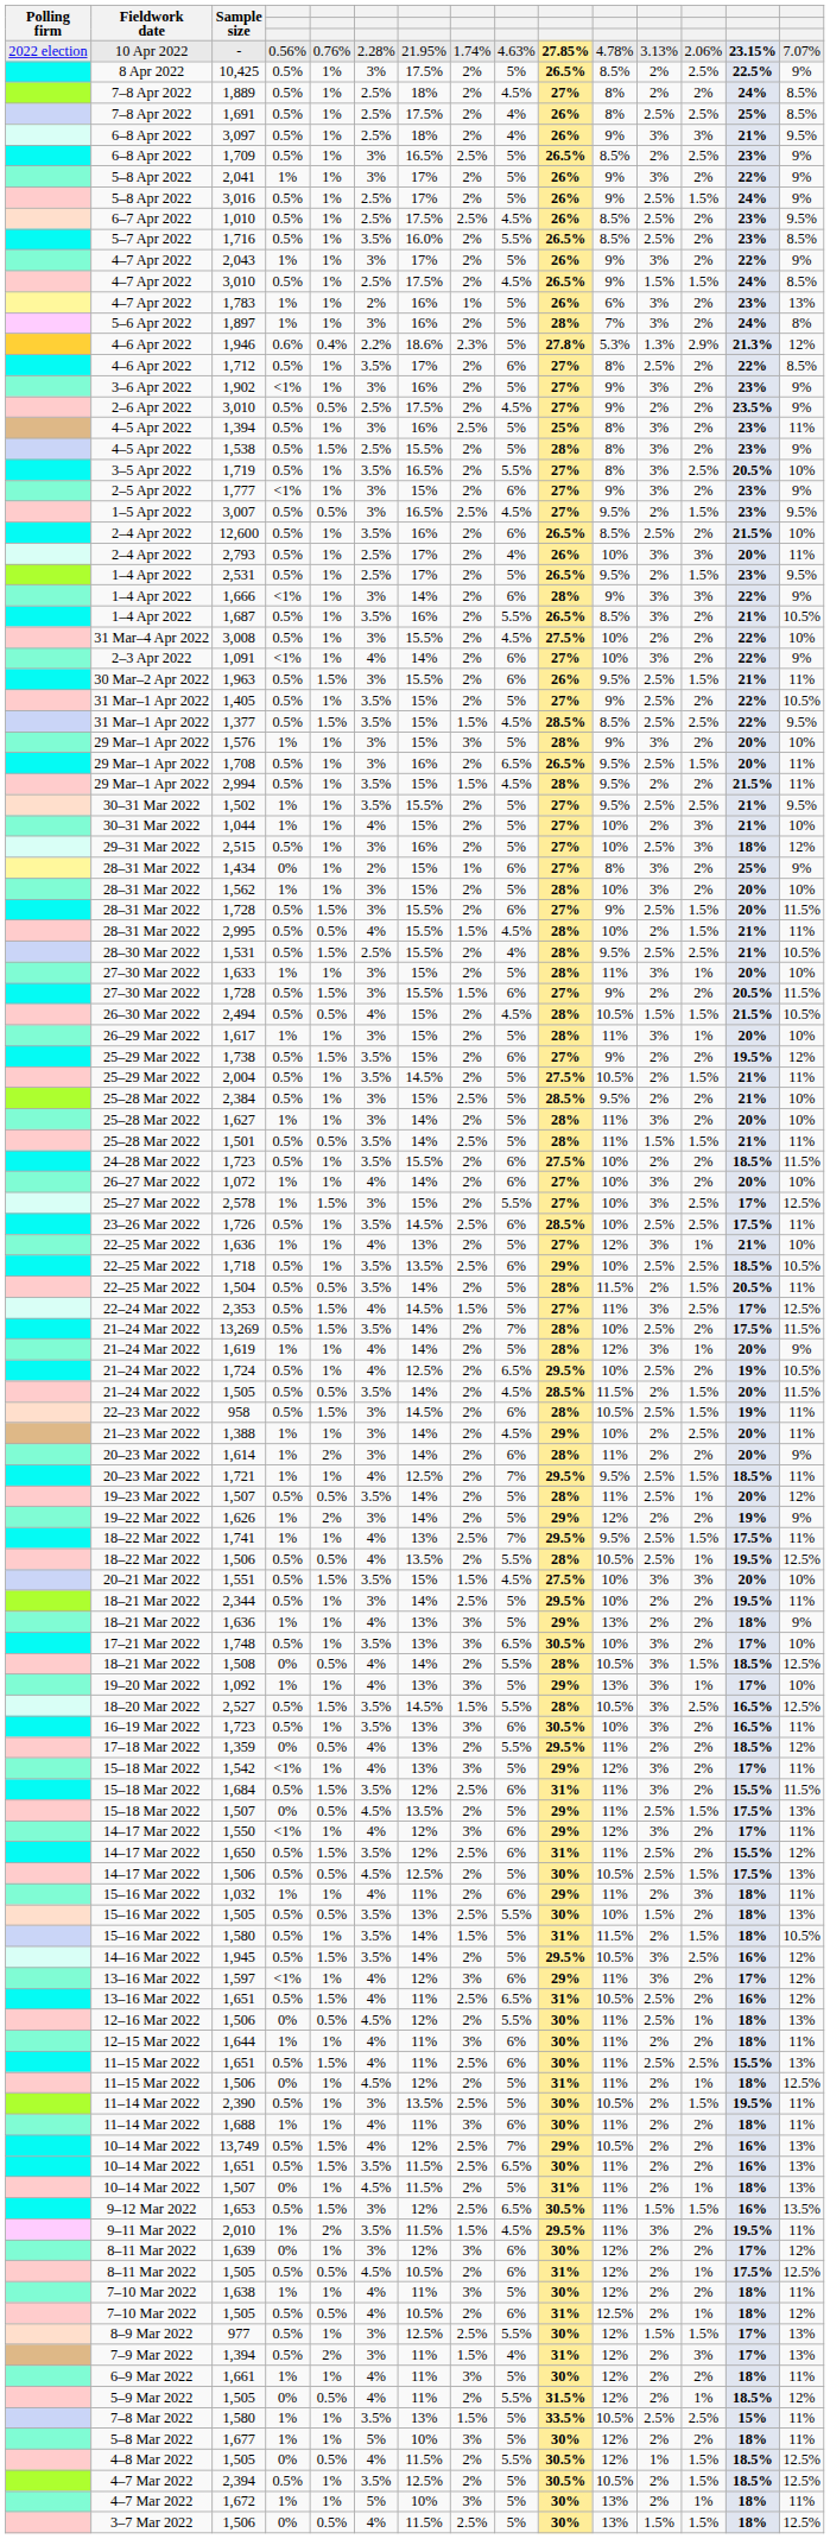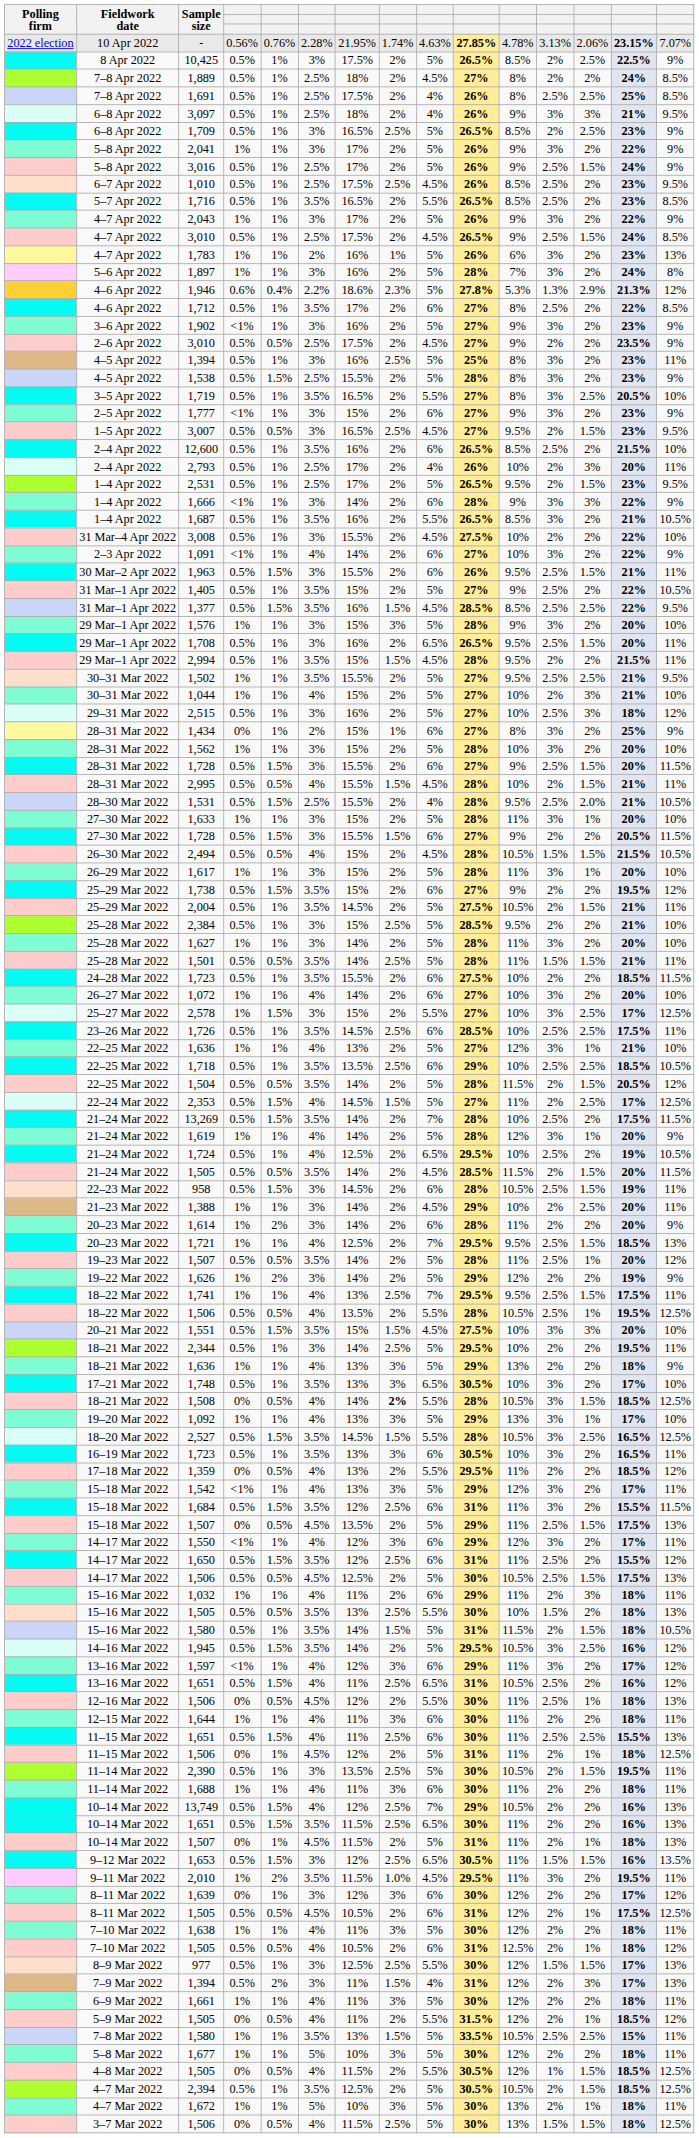1,716 | column 7: 16.0% -> 16.5%
4–7 Apr 2022 / 3,010 | column 12: 1.5% -> 2.5%
2,793 | column 12: 3% -> 2%
1,377 | column 7: 15% -> 16%
1,531 | column 13: 2.5% -> 2.0%
1,504 | column 15: 11% -> 12%
2,353 | column 12: 3% -> 2%
1,721 | column 15: 11% -> 13%
1,508 | column 8: normal -> bold
2,010 | column 8: 1.5% -> 1.0%
